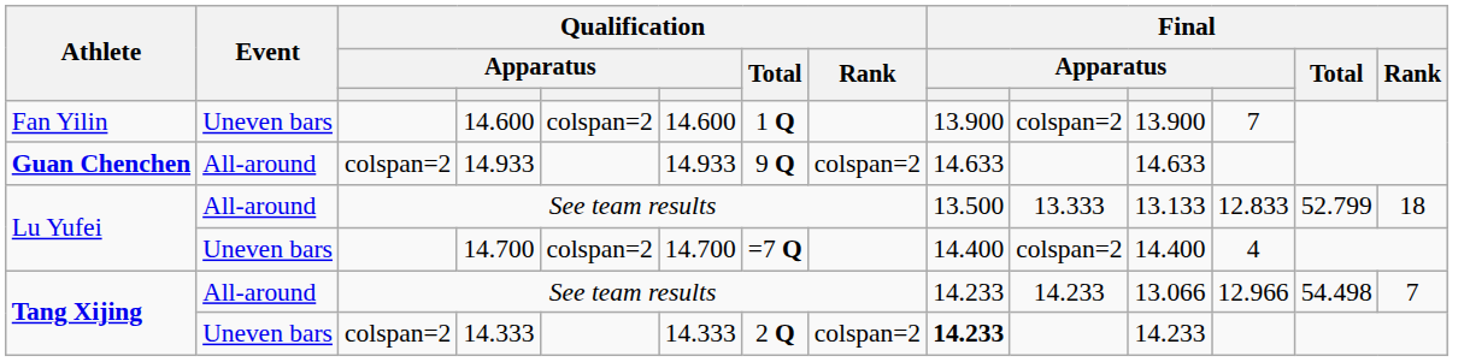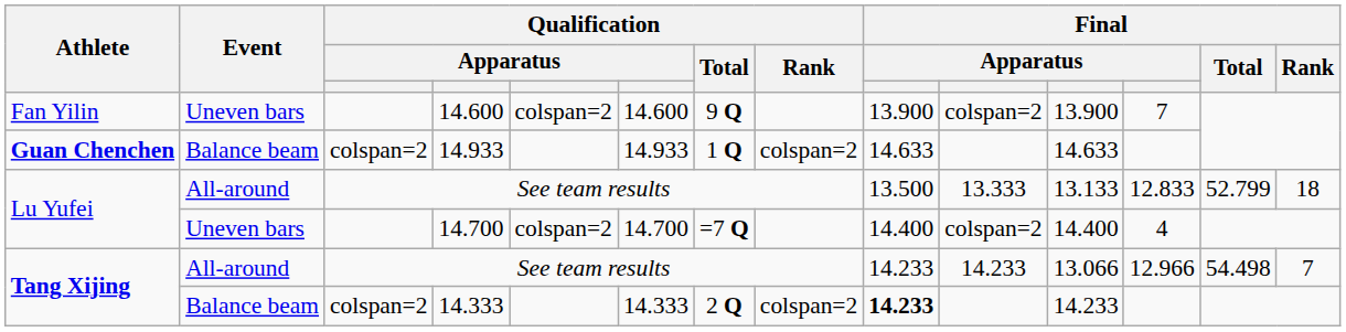row 4 | Qualification / Total: 1 Q -> 9 Q
row 5 | Event: All-around -> Balance beam
row 5 | Qualification / Total: 9 Q -> 1 Q
row 9 | Event: Uneven bars -> Balance beam
